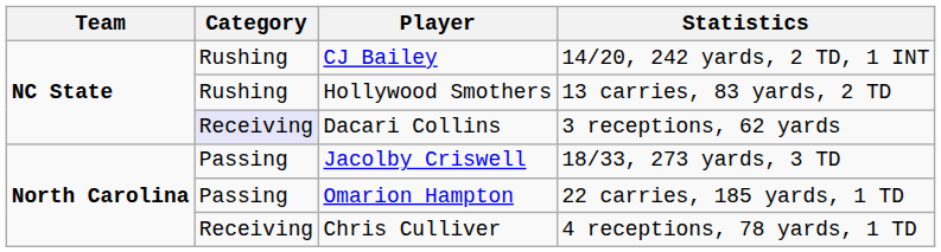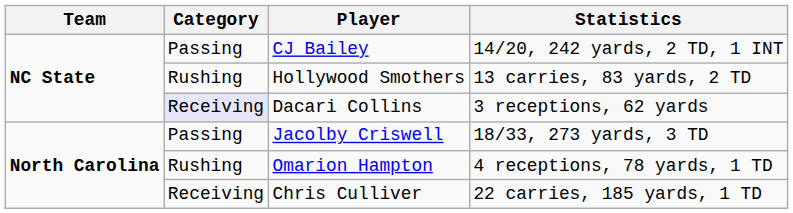CJ Bailey | Category: Rushing -> Passing
Omarion Hampton | Category: Passing -> Rushing
Omarion Hampton | Statistics: 22 carries, 185 yards, 1 TD -> 4 receptions, 78 yards, 1 TD
Chris Culliver | Statistics: 4 receptions, 78 yards, 1 TD -> 22 carries, 185 yards, 1 TD
